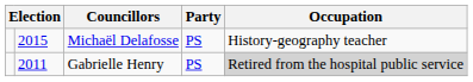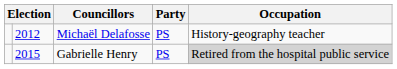Michaël Delafosse | column 2: 2015 -> 2012
Gabrielle Henry | column 2: 2011 -> 2015
